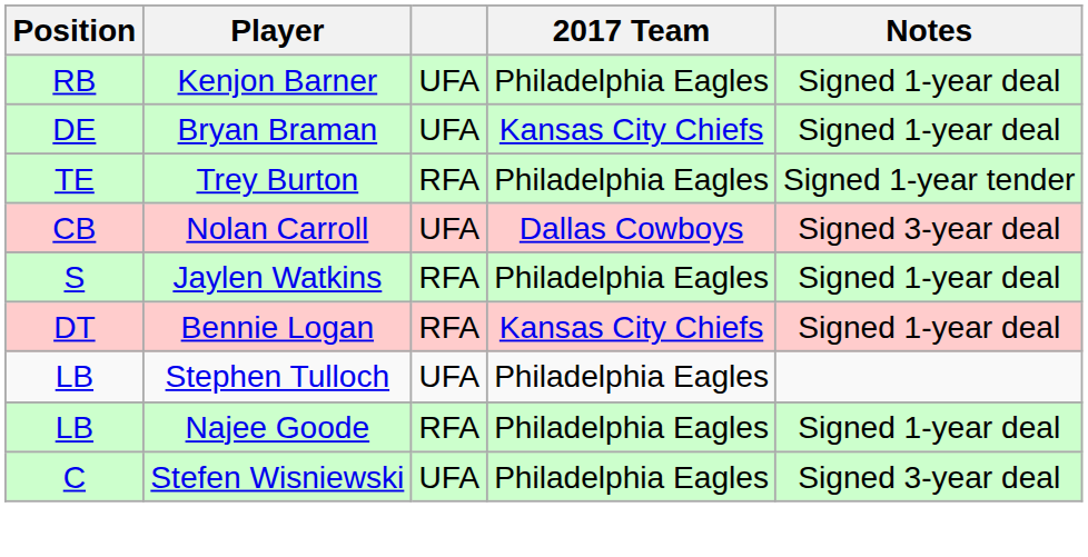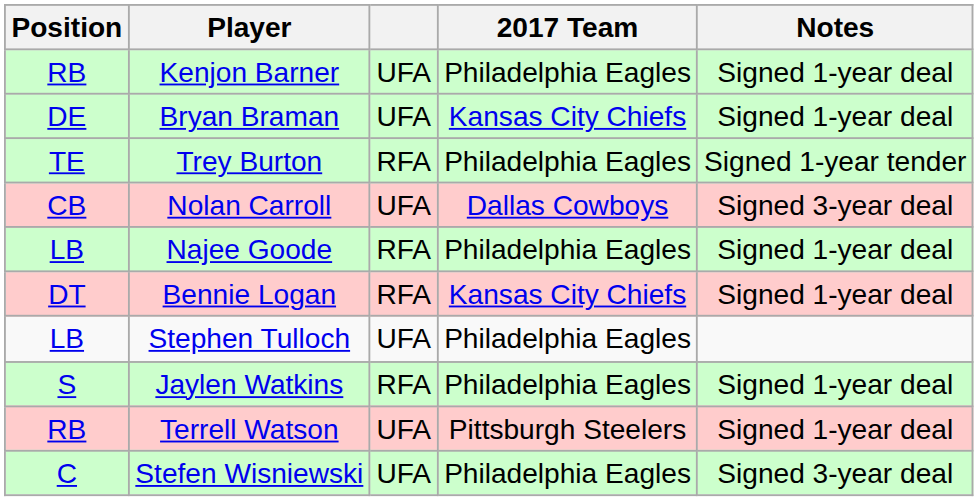rows swapped: Najee Goode <-> Jaylen Watkins
+ row: RB | Terrell Watson | UFA | Pittsburgh Steelers | Signed 1-year deal
